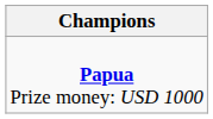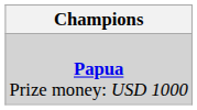row 2 | column 1: no background -> lightgrey background
